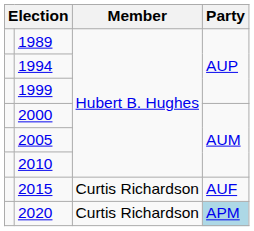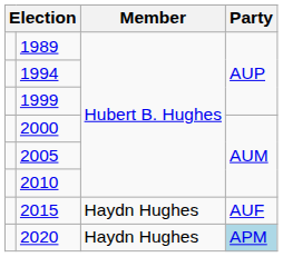2015 | Member: Curtis Richardson -> Haydn Hughes
2020 | Member: Curtis Richardson -> Haydn Hughes
